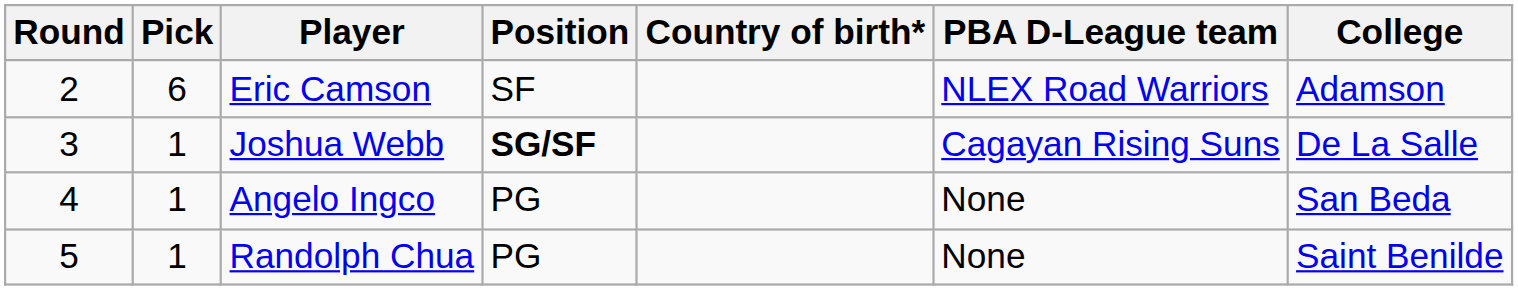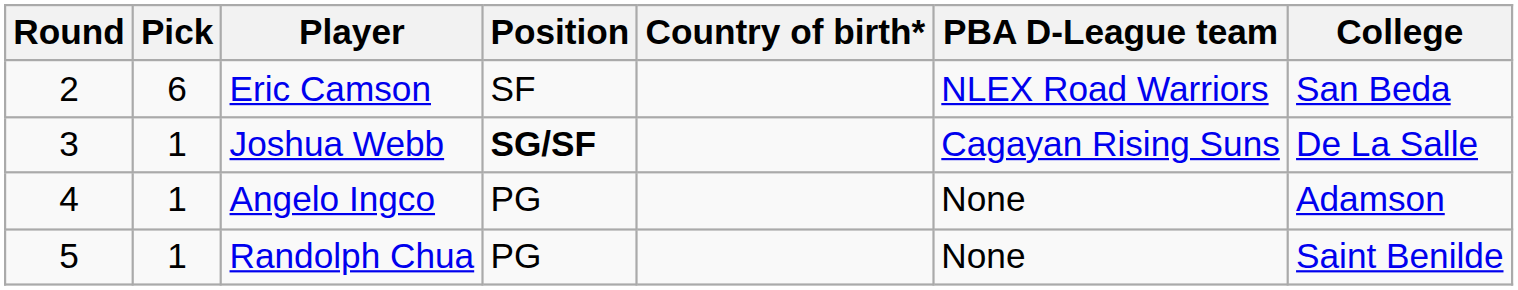Eric Camson | College: Adamson -> San Beda
Angelo Ingco | College: San Beda -> Adamson
